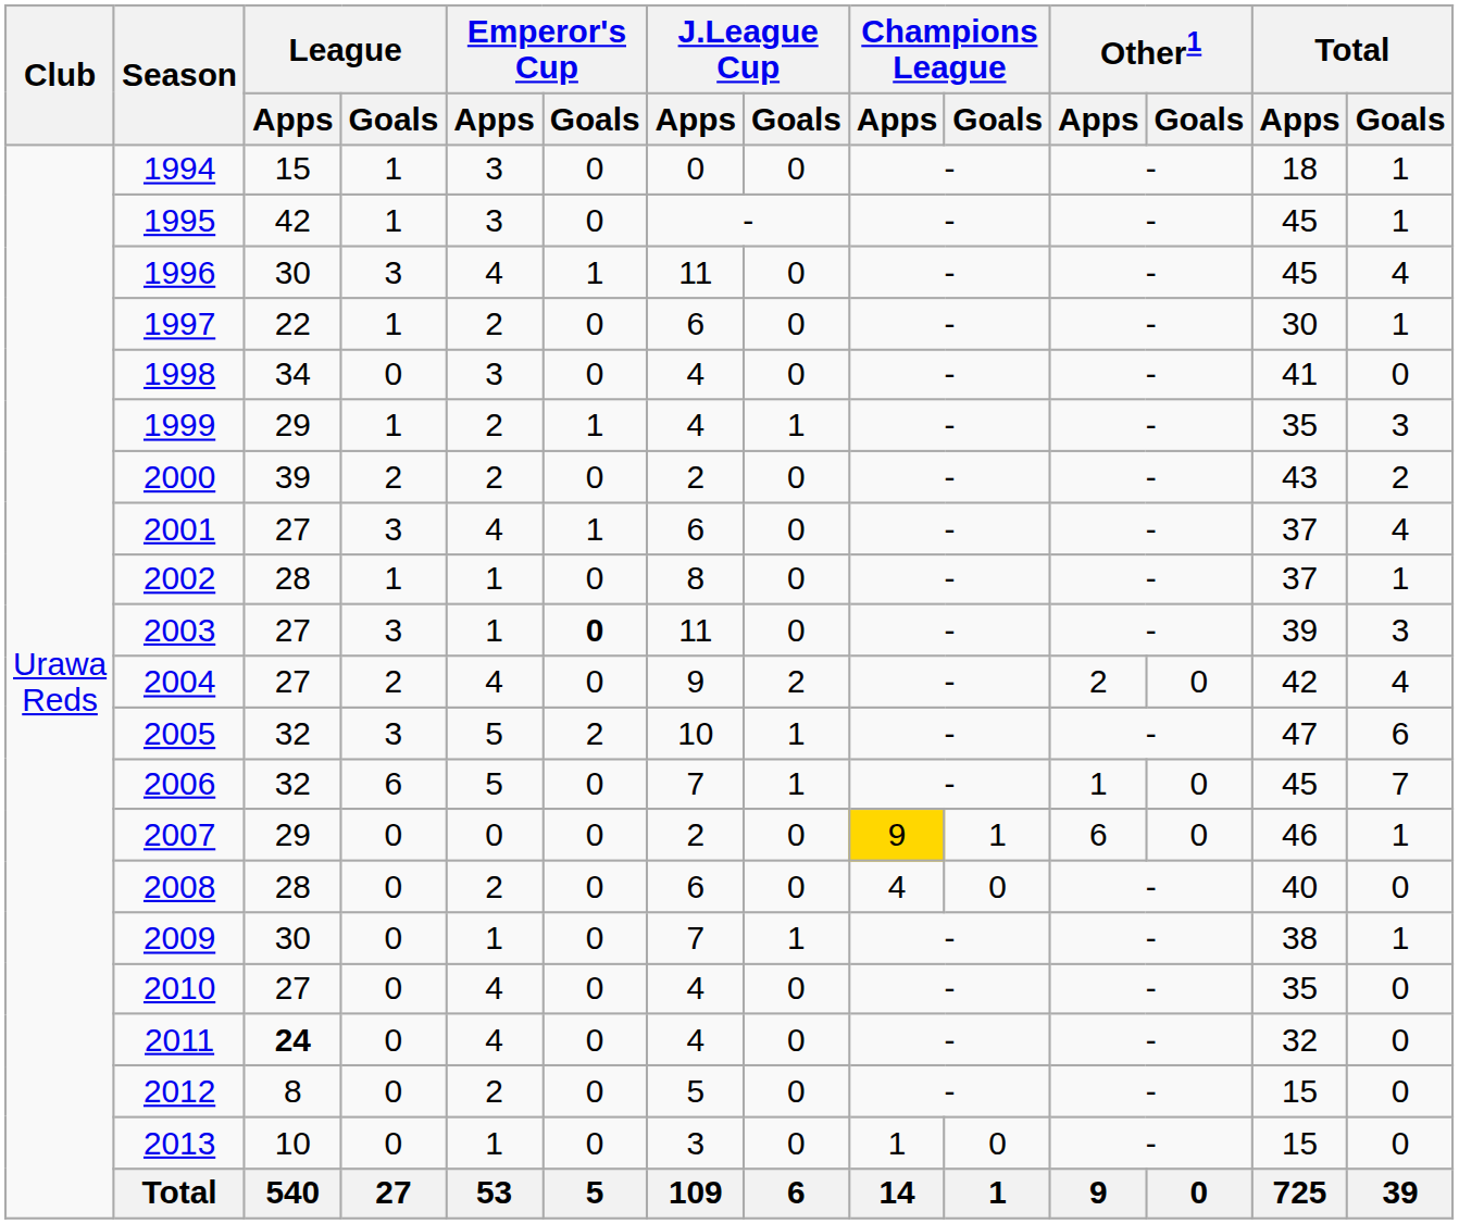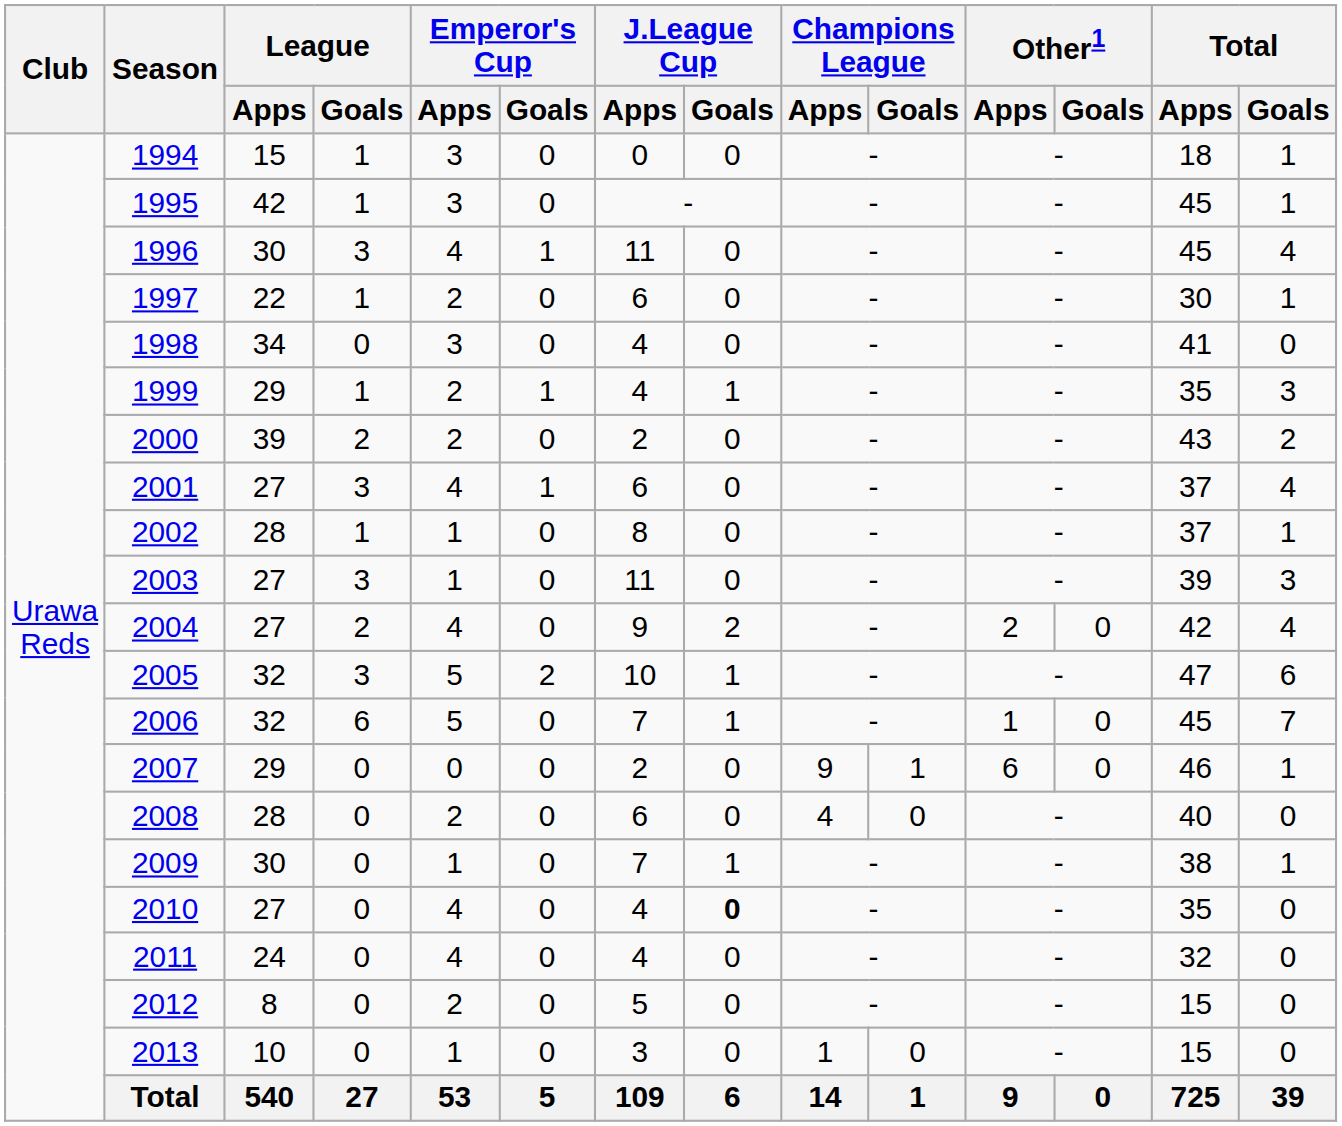2003 | Emperor's Cup / Goals: bold -> normal
2007 | Champions League / Apps: gold background -> no background
2010 | J.League Cup / Goals: normal -> bold
2011 | League / Apps: bold -> normal
